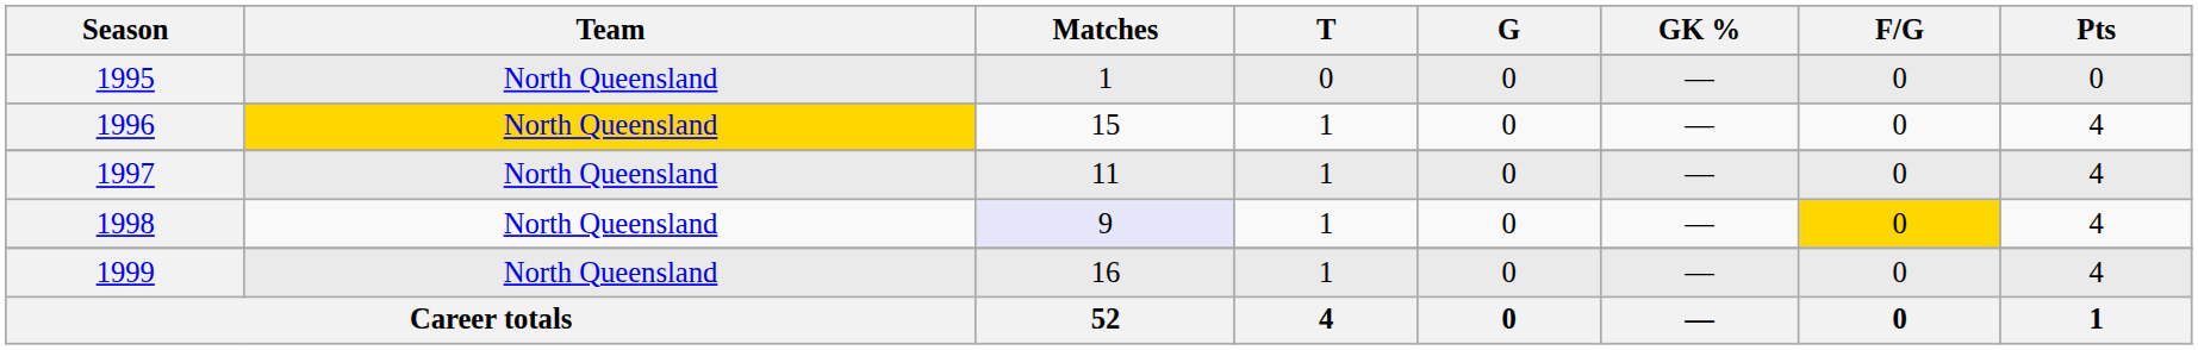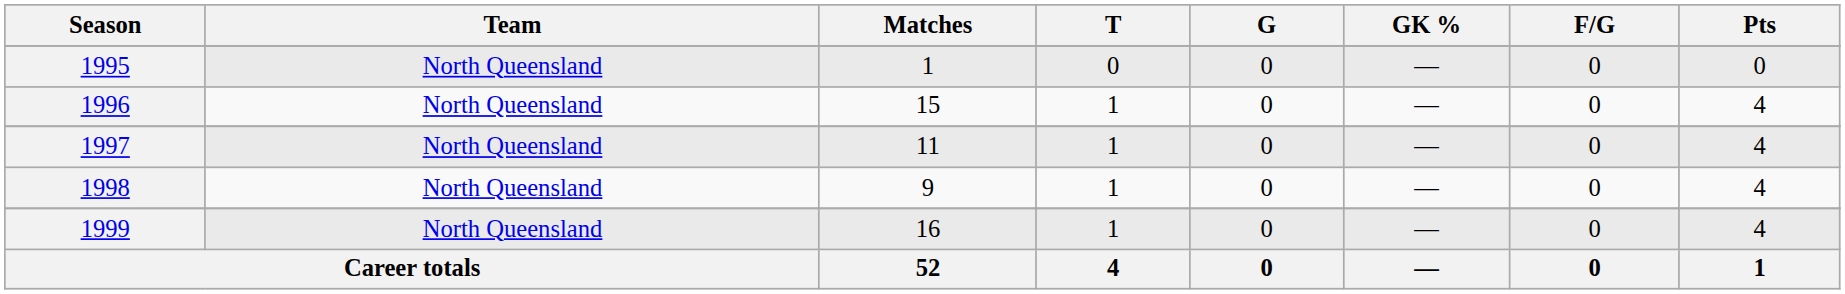1996 | Team: gold background -> no background
1998 | Matches: lavender background -> no background
1998 | F/G: gold background -> no background
